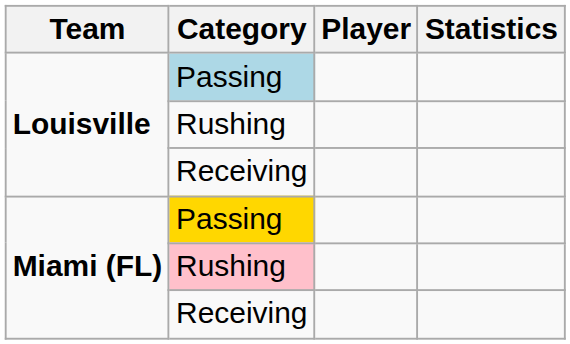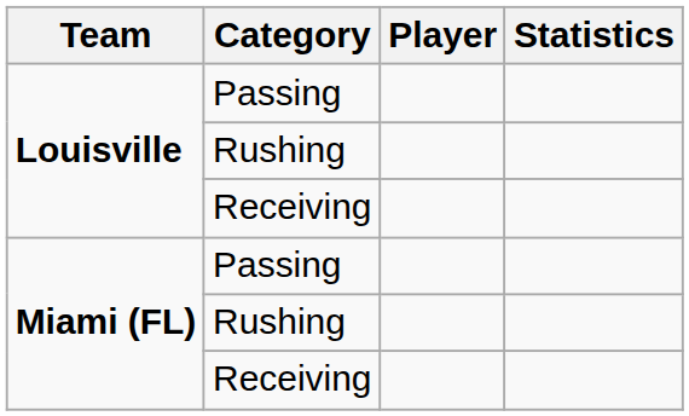Louisville / Passing | Category: lightblue background -> no background
Miami (FL) / Passing | Category: gold background -> no background
Miami (FL) / Rushing | Category: pink background -> no background
